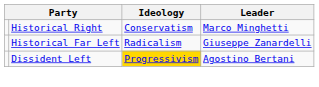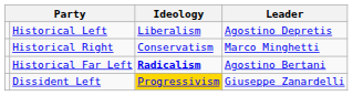+ row: Historical Left | Liberalism | Agostino Depretis
Historical Far Left | Ideology: normal -> bold
Historical Far Left | Leader: Giuseppe Zanardelli -> Agostino Bertani
Dissident Left | Leader: Agostino Bertani -> Giuseppe Zanardelli
